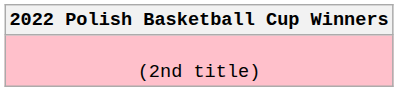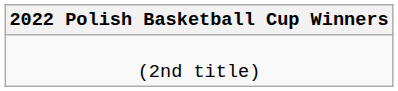row 2 | column 1: pink background -> no background
